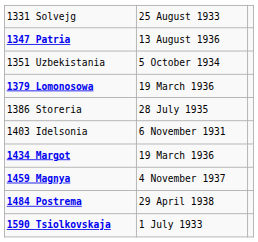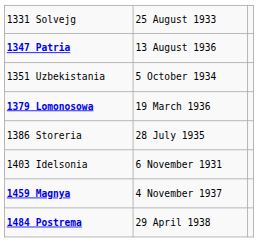- row: 1434 Margot | 19 March 1936
- row: 1590 Tsiolkovskaja | 1 July 1933
